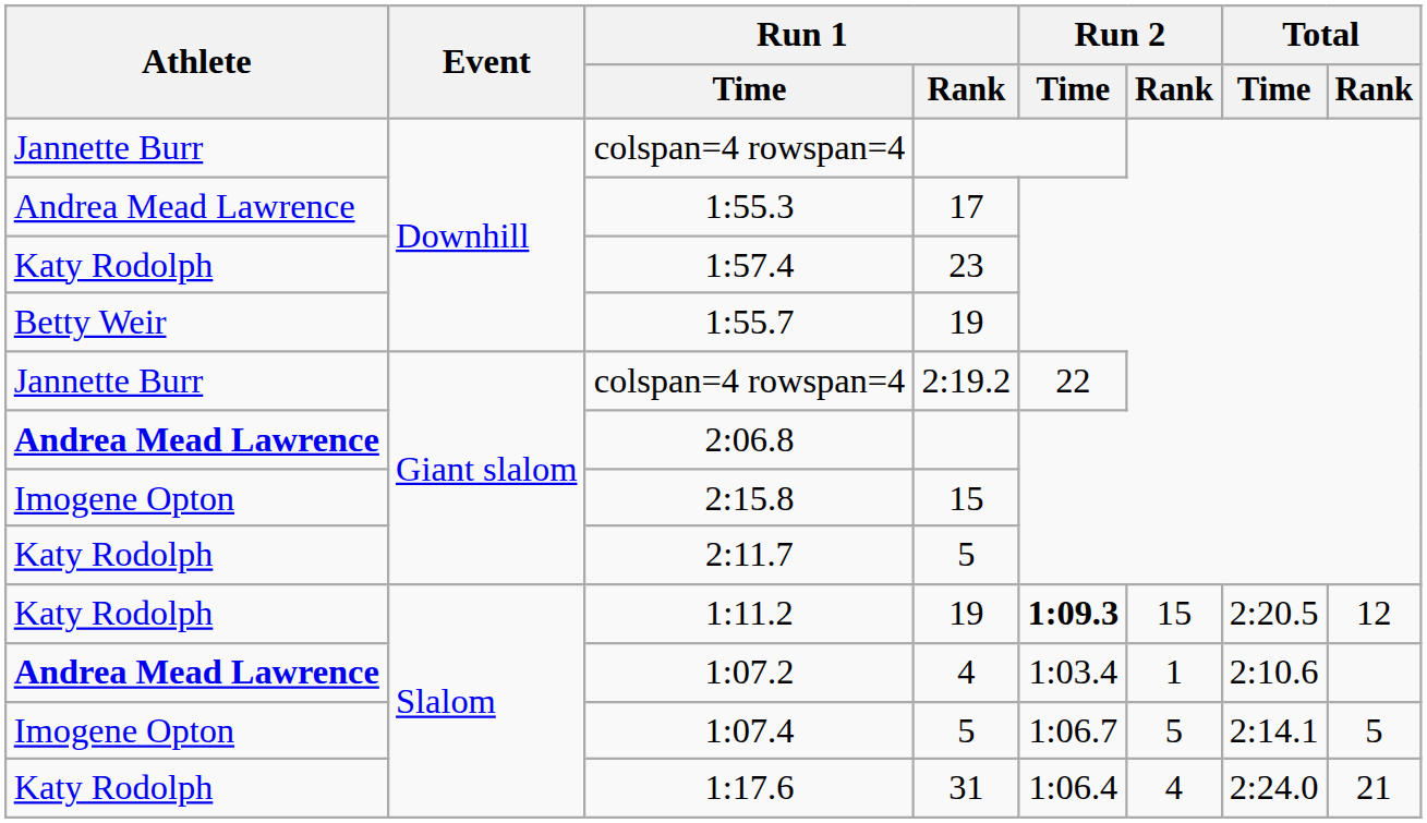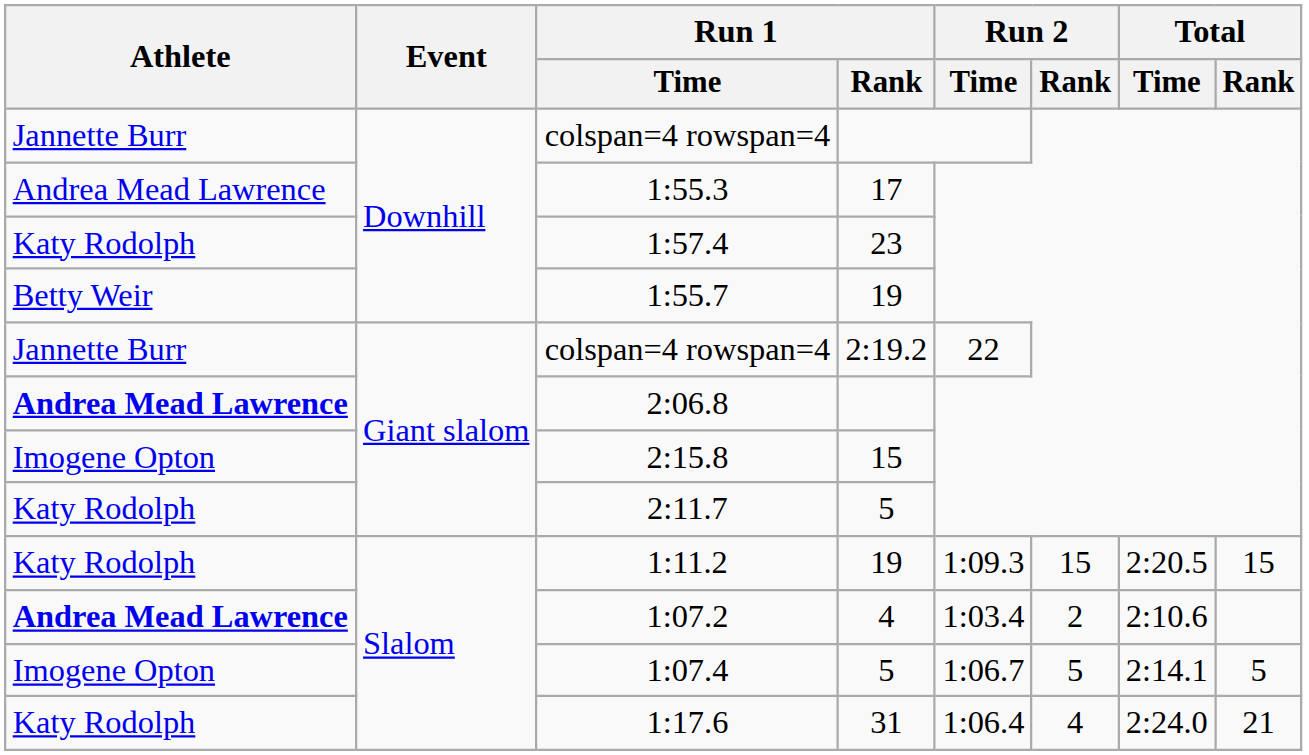1:11.2 | Run 2 / Time: bold -> normal
1:11.2 | Total / Rank: 12 -> 15
1:07.2 | Run 2 / Rank: 1 -> 2
